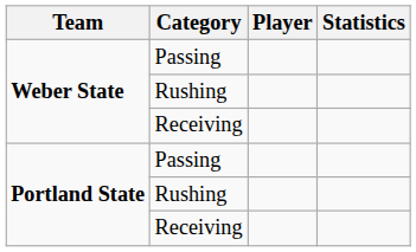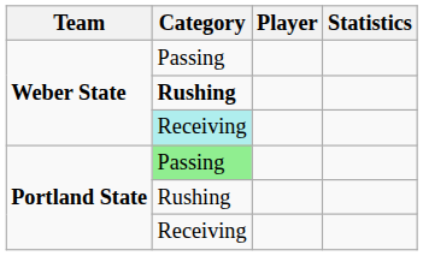Weber State / Rushing | Category: normal -> bold
Weber State / Receiving | Category: no background -> paleturquoise background
Portland State / Passing | Category: no background -> lightgreen background
